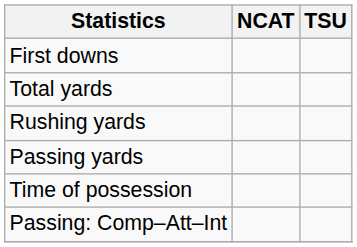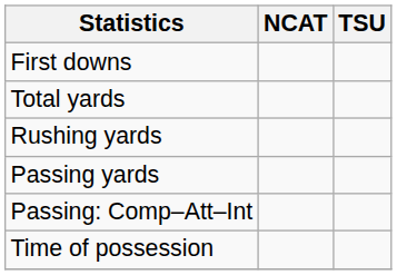rows swapped: Passing: Comp–Att–Int <-> Time of possession
